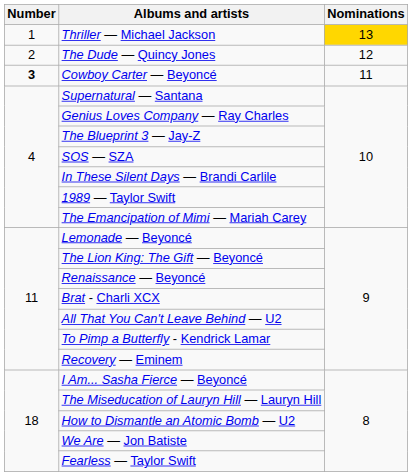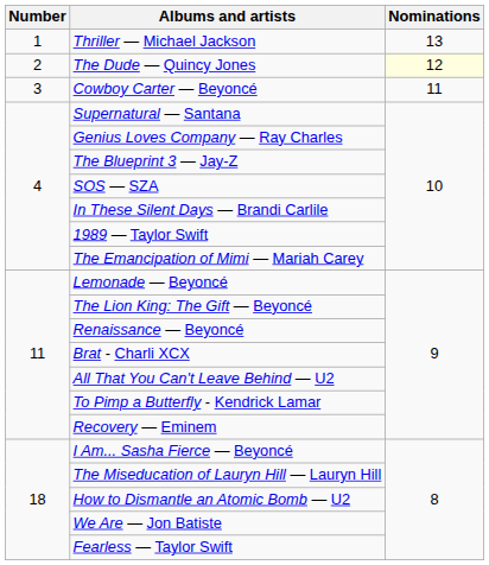Thriller — Michael Jackson | Nominations: gold background -> no background
The Dude — Quincy Jones | Nominations: no background -> lightyellow background
Cowboy Carter — Beyoncé | Number: bold -> normal
